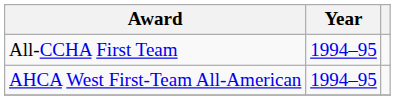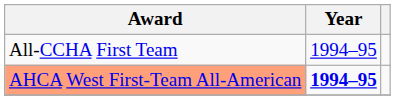row 3 | Award: no background -> lightsalmon background
row 3 | Year: normal -> bold
